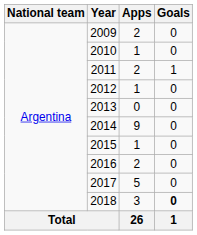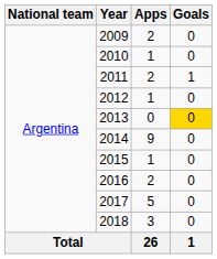2013 | Goals: no background -> gold background
2018 | Goals: bold -> normal
